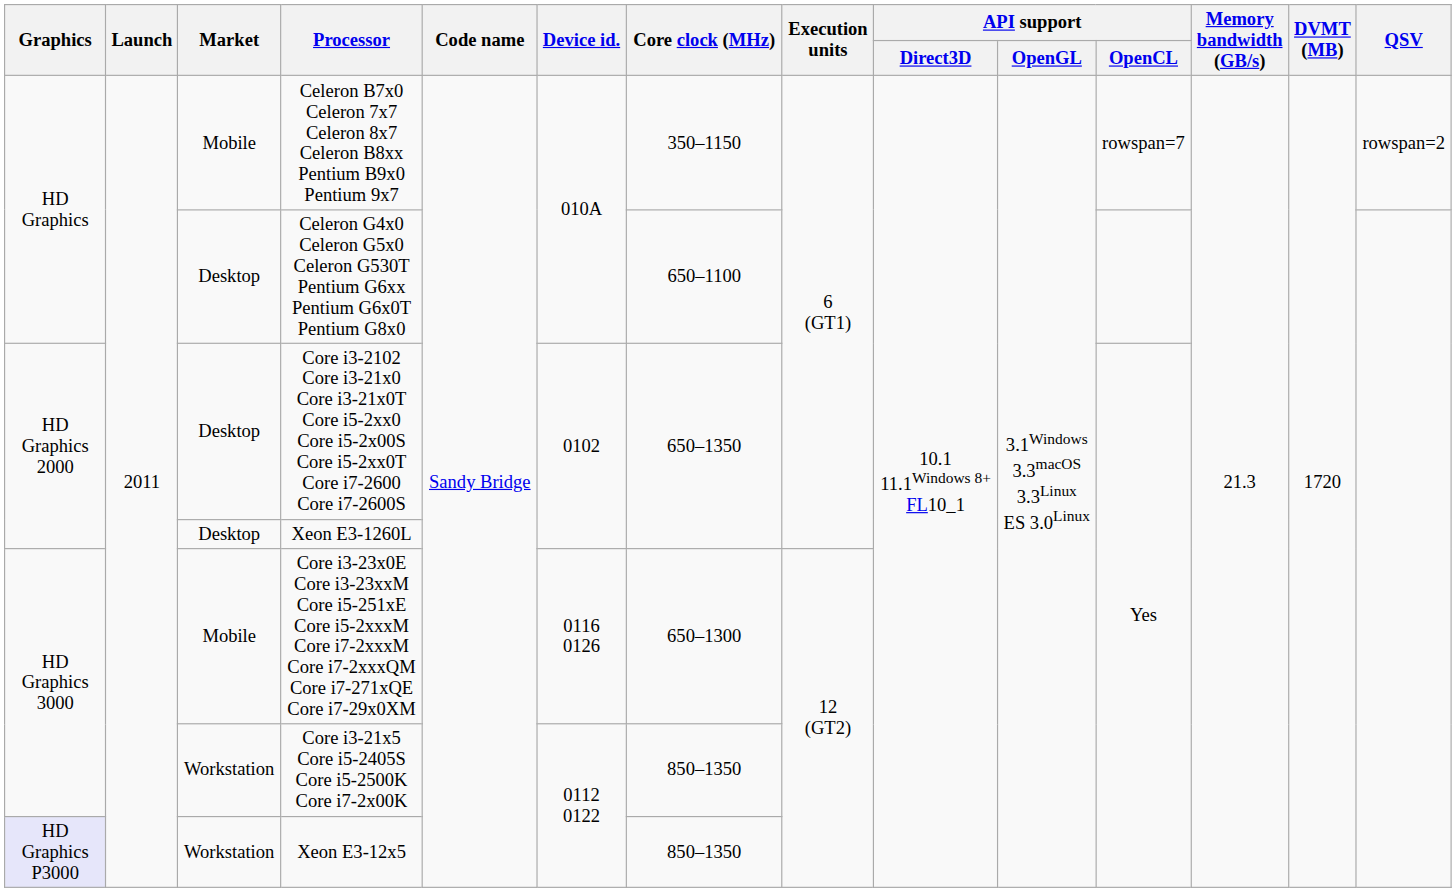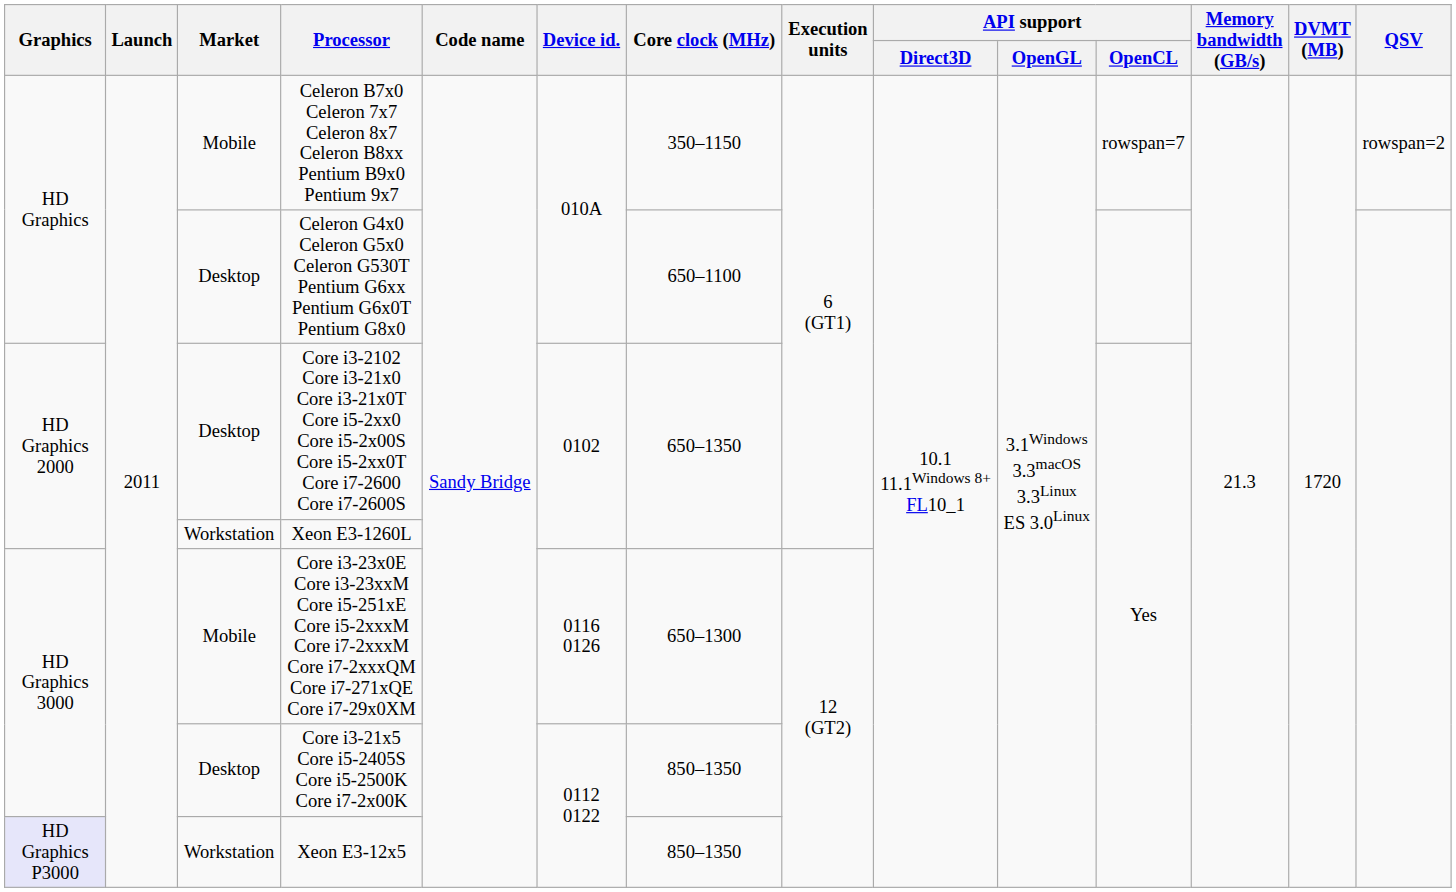Xeon E3-1260L | Market: Desktop -> Workstation
Core i3-21x5 Core i5-2405S Core i5-2500K Core i7-2x00K | Market: Workstation -> Desktop
